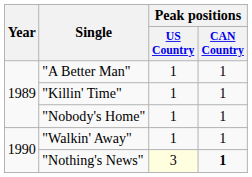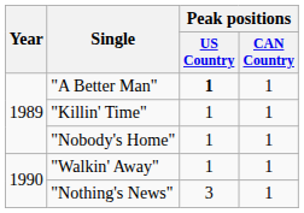"A Better Man" | Peak positions / US Country: normal -> bold
"Nothing's News" | Peak positions / US Country: lightyellow background -> no background
"Nothing's News" | Peak positions / CAN Country: bold -> normal
